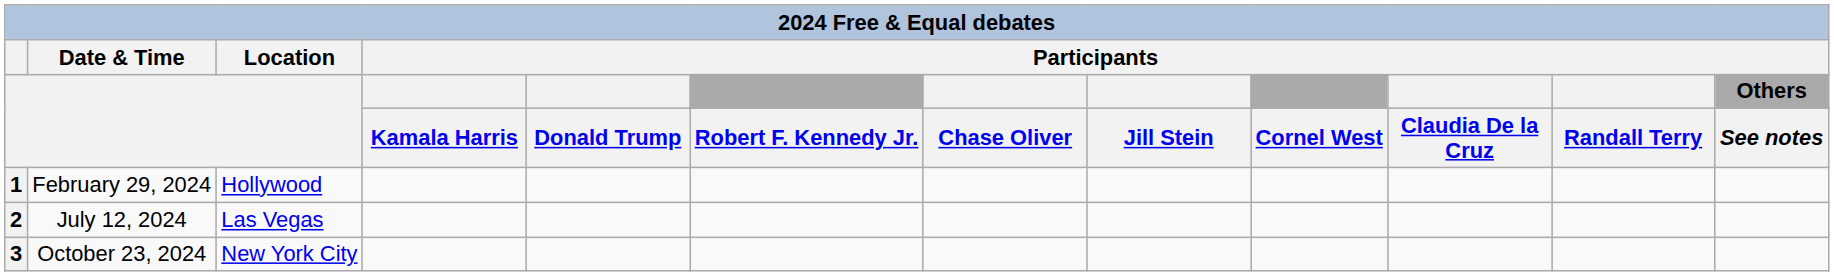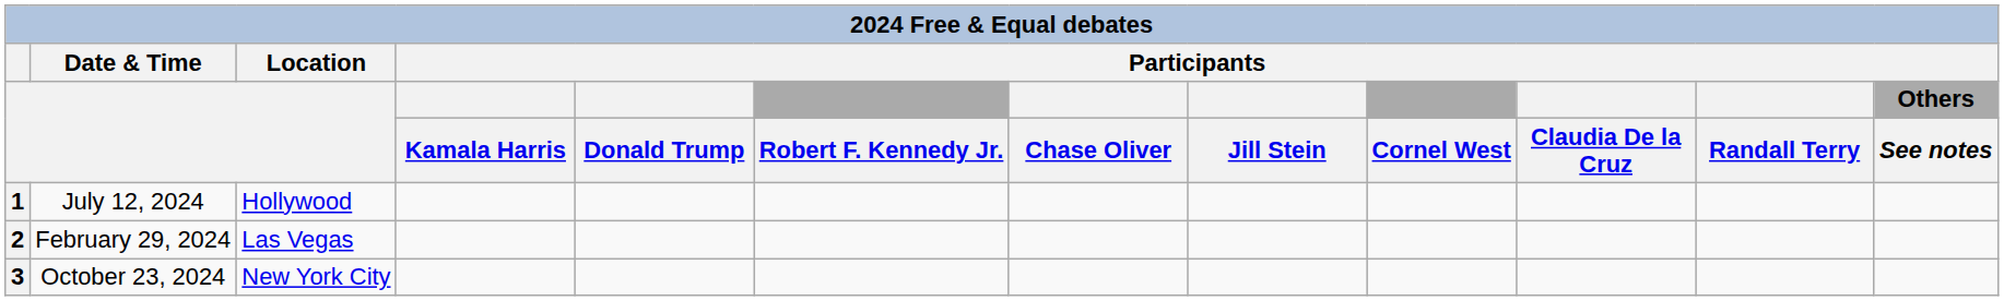1 | Date & Time: February 29, 2024 -> July 12, 2024
2 | Date & Time: July 12, 2024 -> February 29, 2024
